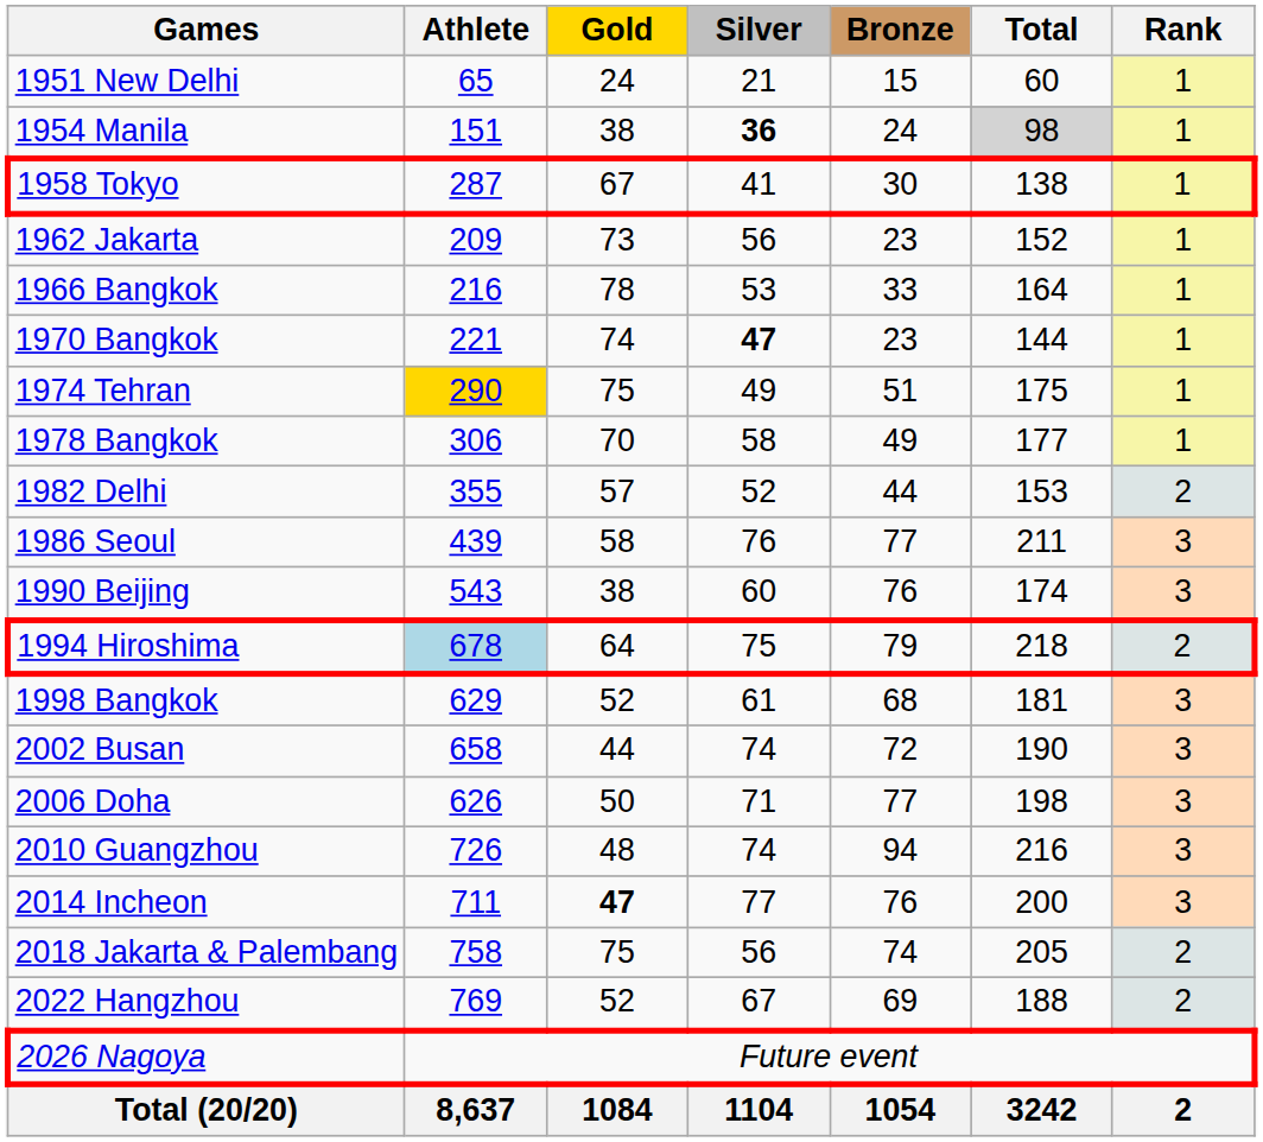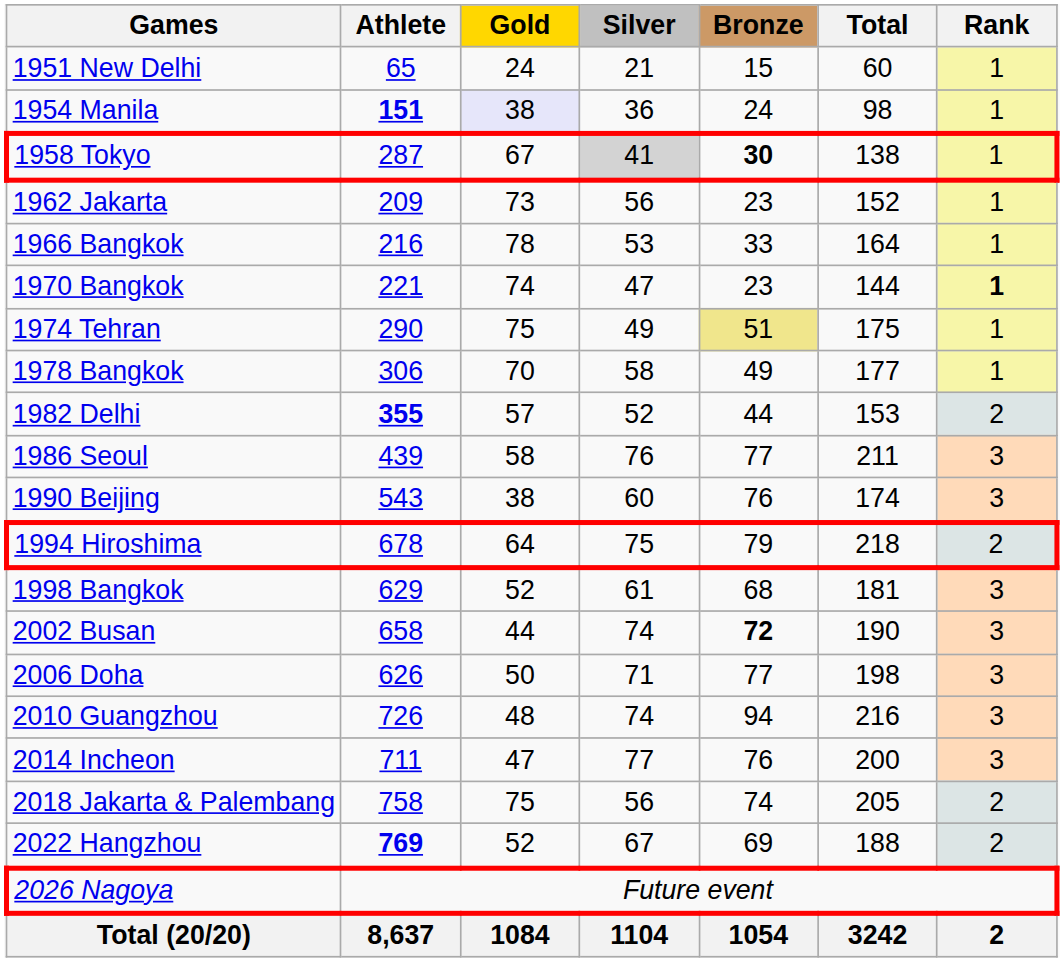1954 Manila | Athlete: normal -> bold
1954 Manila | Gold: no background -> lavender background
1954 Manila | Silver: bold -> normal
1954 Manila | Total: lightgrey background -> no background
1958 Tokyo | Silver: no background -> lightgrey background
1958 Tokyo | Bronze: normal -> bold
1970 Bangkok | Silver: bold -> normal
1970 Bangkok | Rank: normal -> bold
1974 Tehran | Athlete: gold background -> no background
1974 Tehran | Bronze: no background -> khaki background
1982 Delhi | Athlete: normal -> bold
1994 Hiroshima | Athlete: lightblue background -> no background
2002 Busan | Bronze: normal -> bold
2014 Incheon | Gold: bold -> normal
2022 Hangzhou | Athlete: normal -> bold
